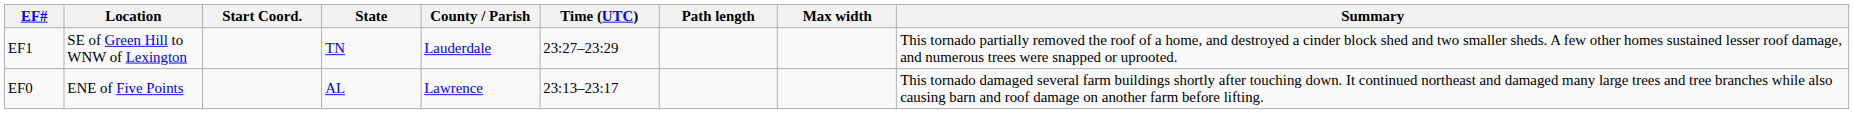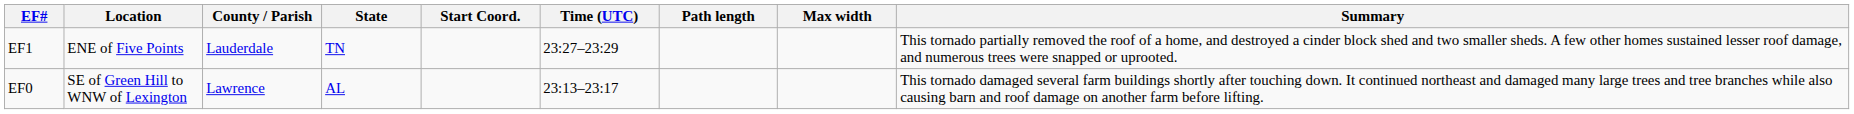columns swapped: County / Parish <-> Start Coord.
EF1 | Location: SE of Green Hill to WNW of Lexington -> ENE of Five Points
EF0 | Location: ENE of Five Points -> SE of Green Hill to WNW of Lexington
